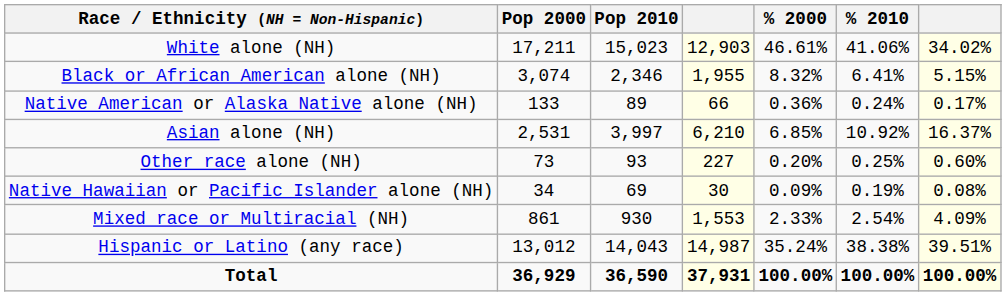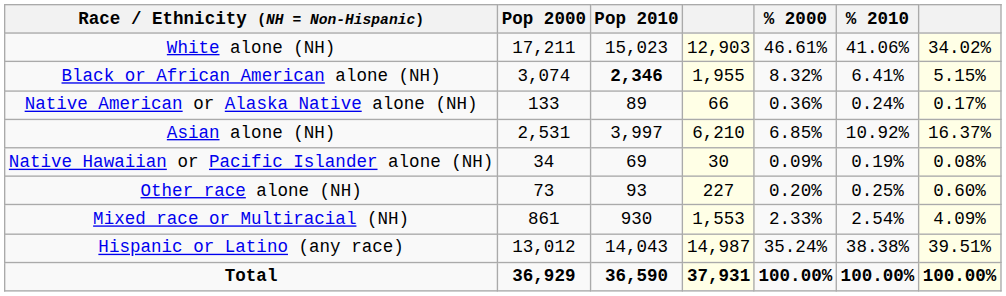Black or African American alone (NH) | Pop 2010: normal -> bold
rows swapped: Native Hawaiian or Pacific Islander alone (NH) <-> Other race alone (NH)
